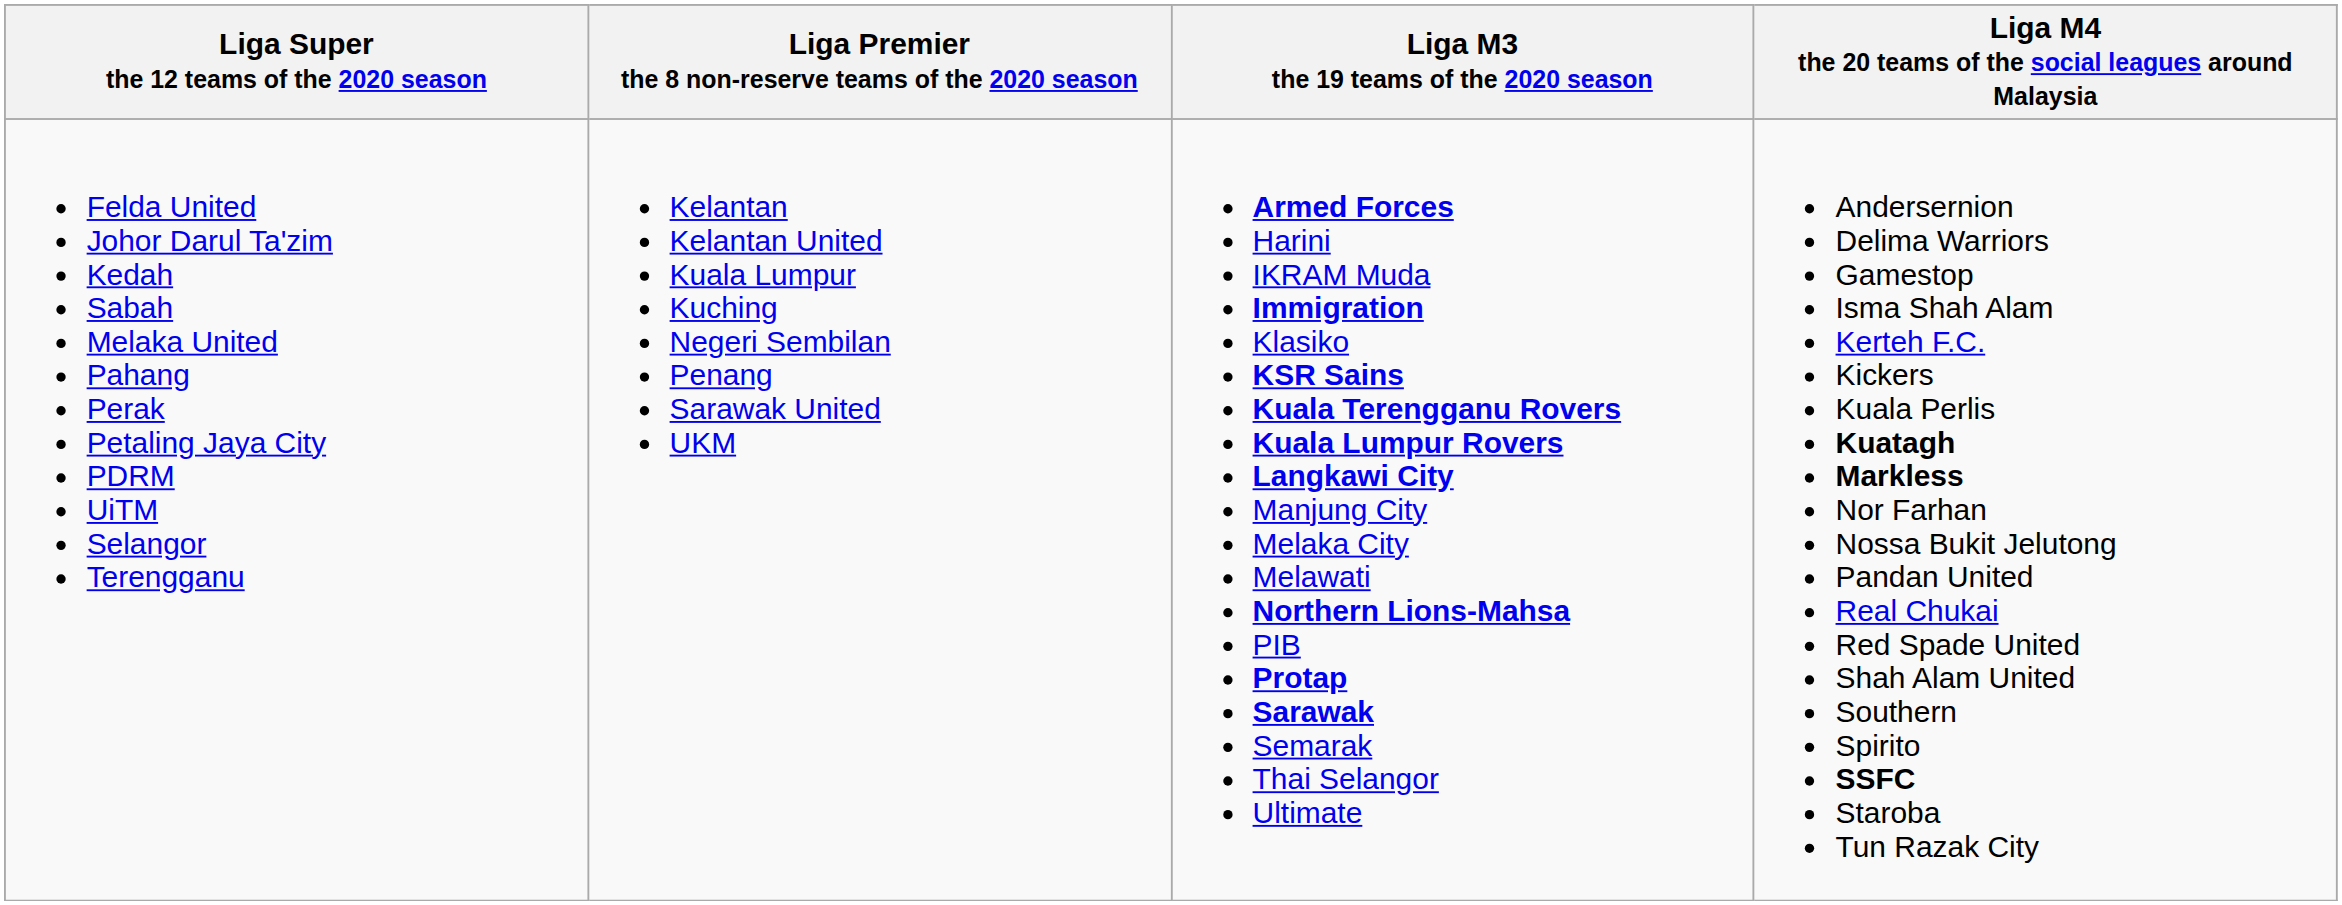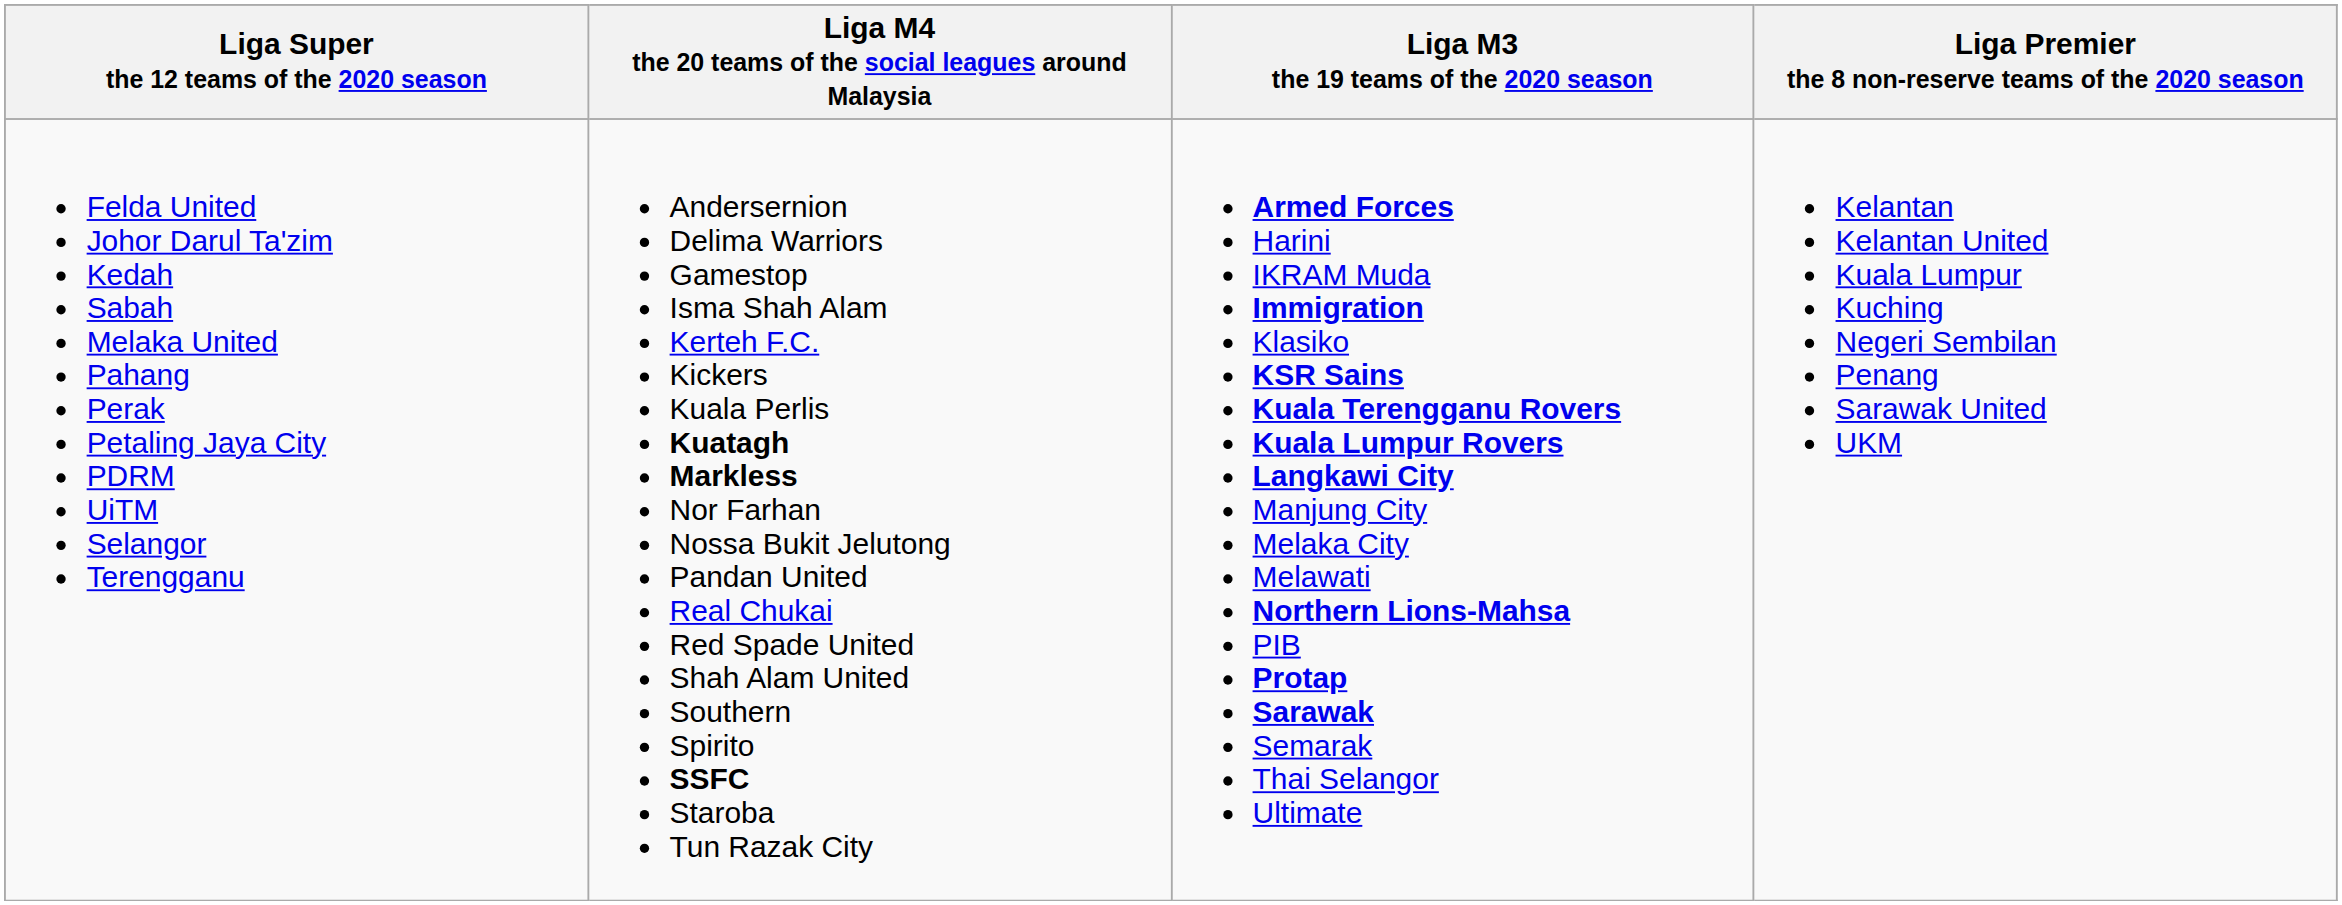columns swapped: Liga Premier the 8 non-reserve teams of the 2020 season <-> Liga M4 the 20 teams of the social leagues around Malaysia
